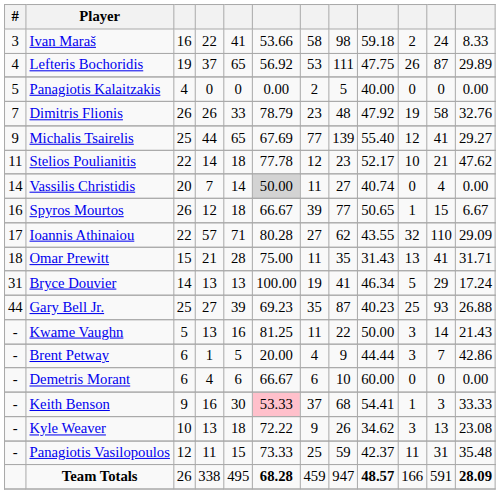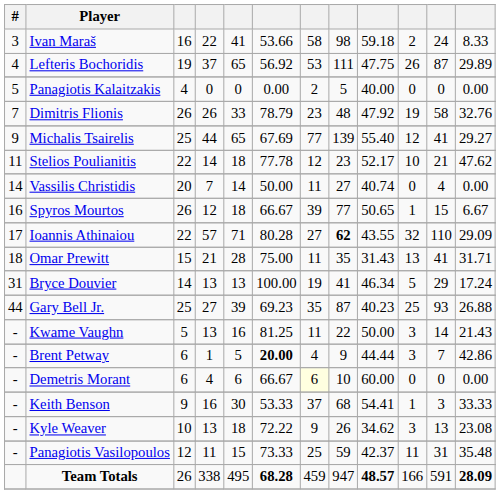Vassilis Christidis | column 6: lightgrey background -> no background
Ioannis Athinaiou | column 8: normal -> bold
Brent Petway | column 6: normal -> bold
Demetris Morant | column 7: no background -> lightyellow background
Keith Benson | column 6: pink background -> no background
